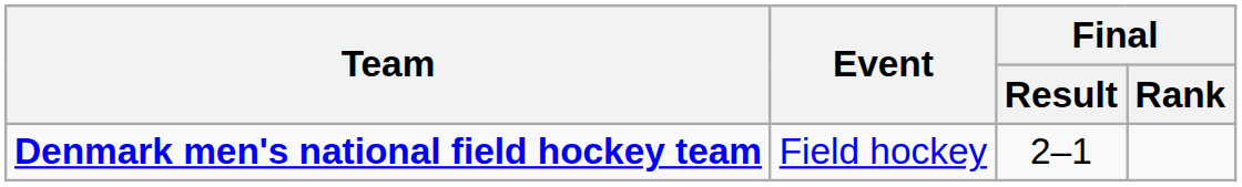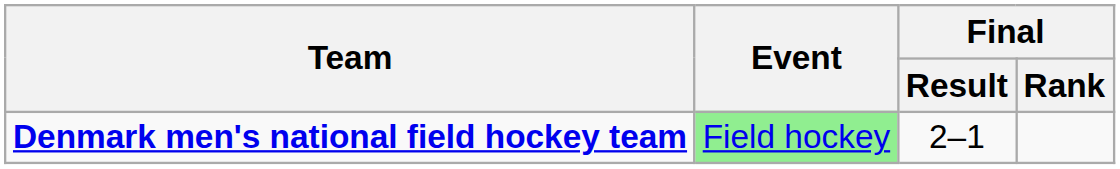Denmark men's national field hockey team | Event: no background -> lightgreen background
